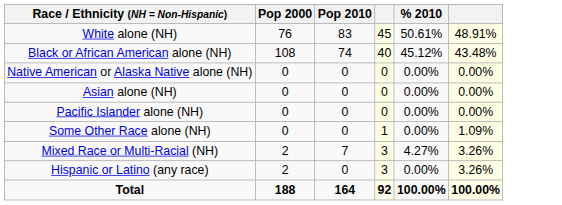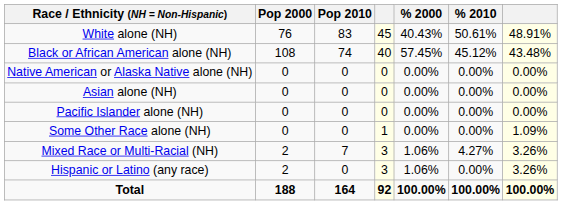+ column: % 2000 | 40.43% | 57.45% | 0.00% | 0.00% | 0.00% | 0.00% | 1.06% | 1.06% | 100.00%
